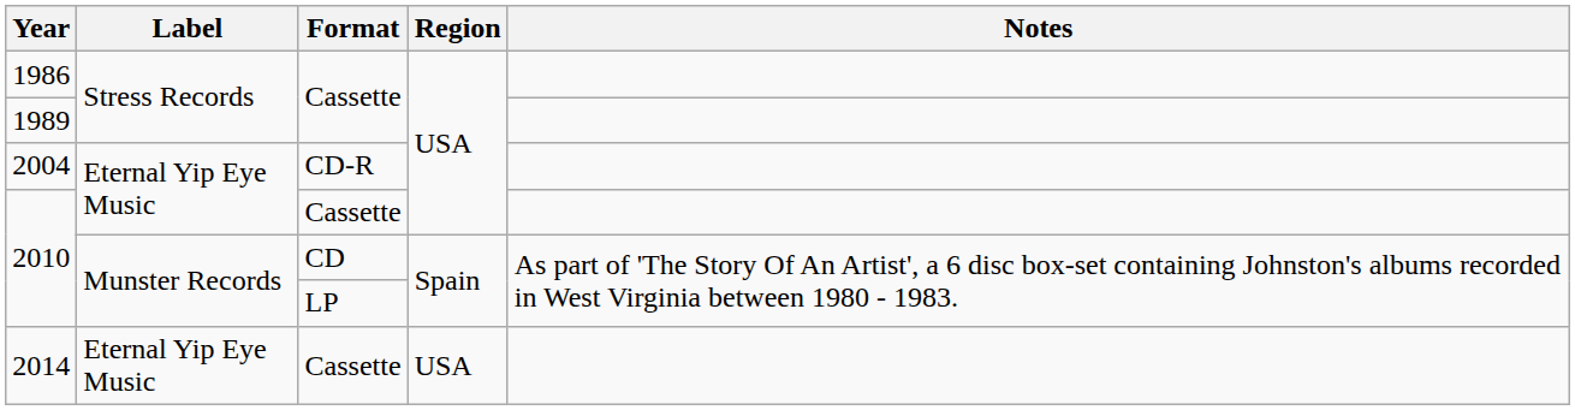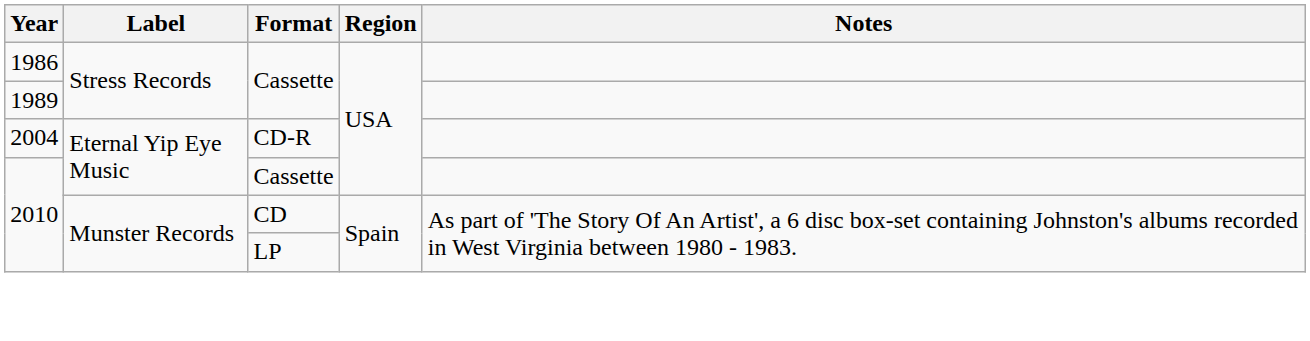- row: 2014 | Eternal Yip Eye Music | Cassette | USA
